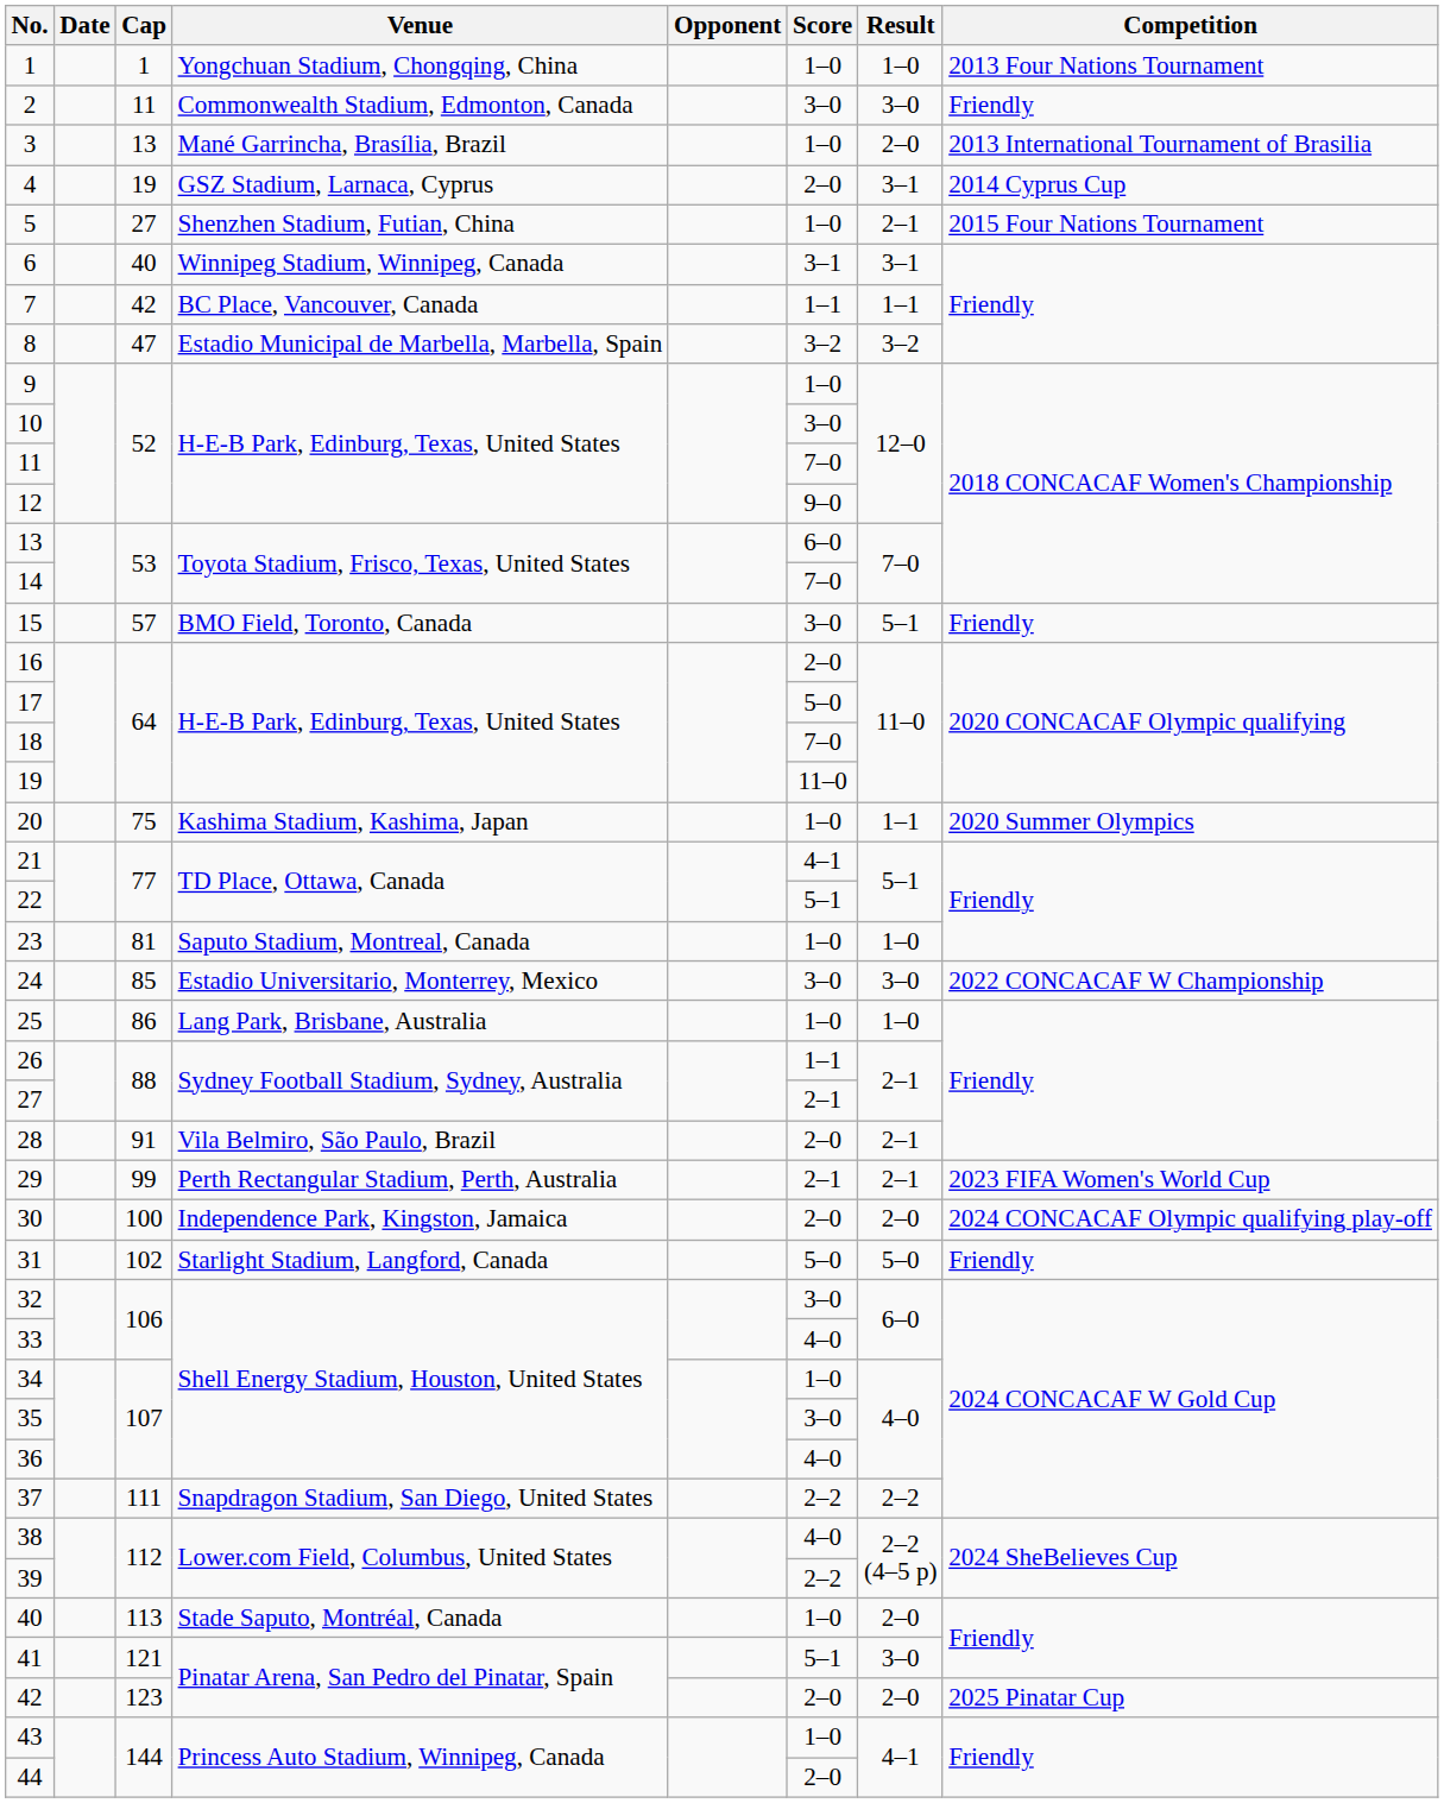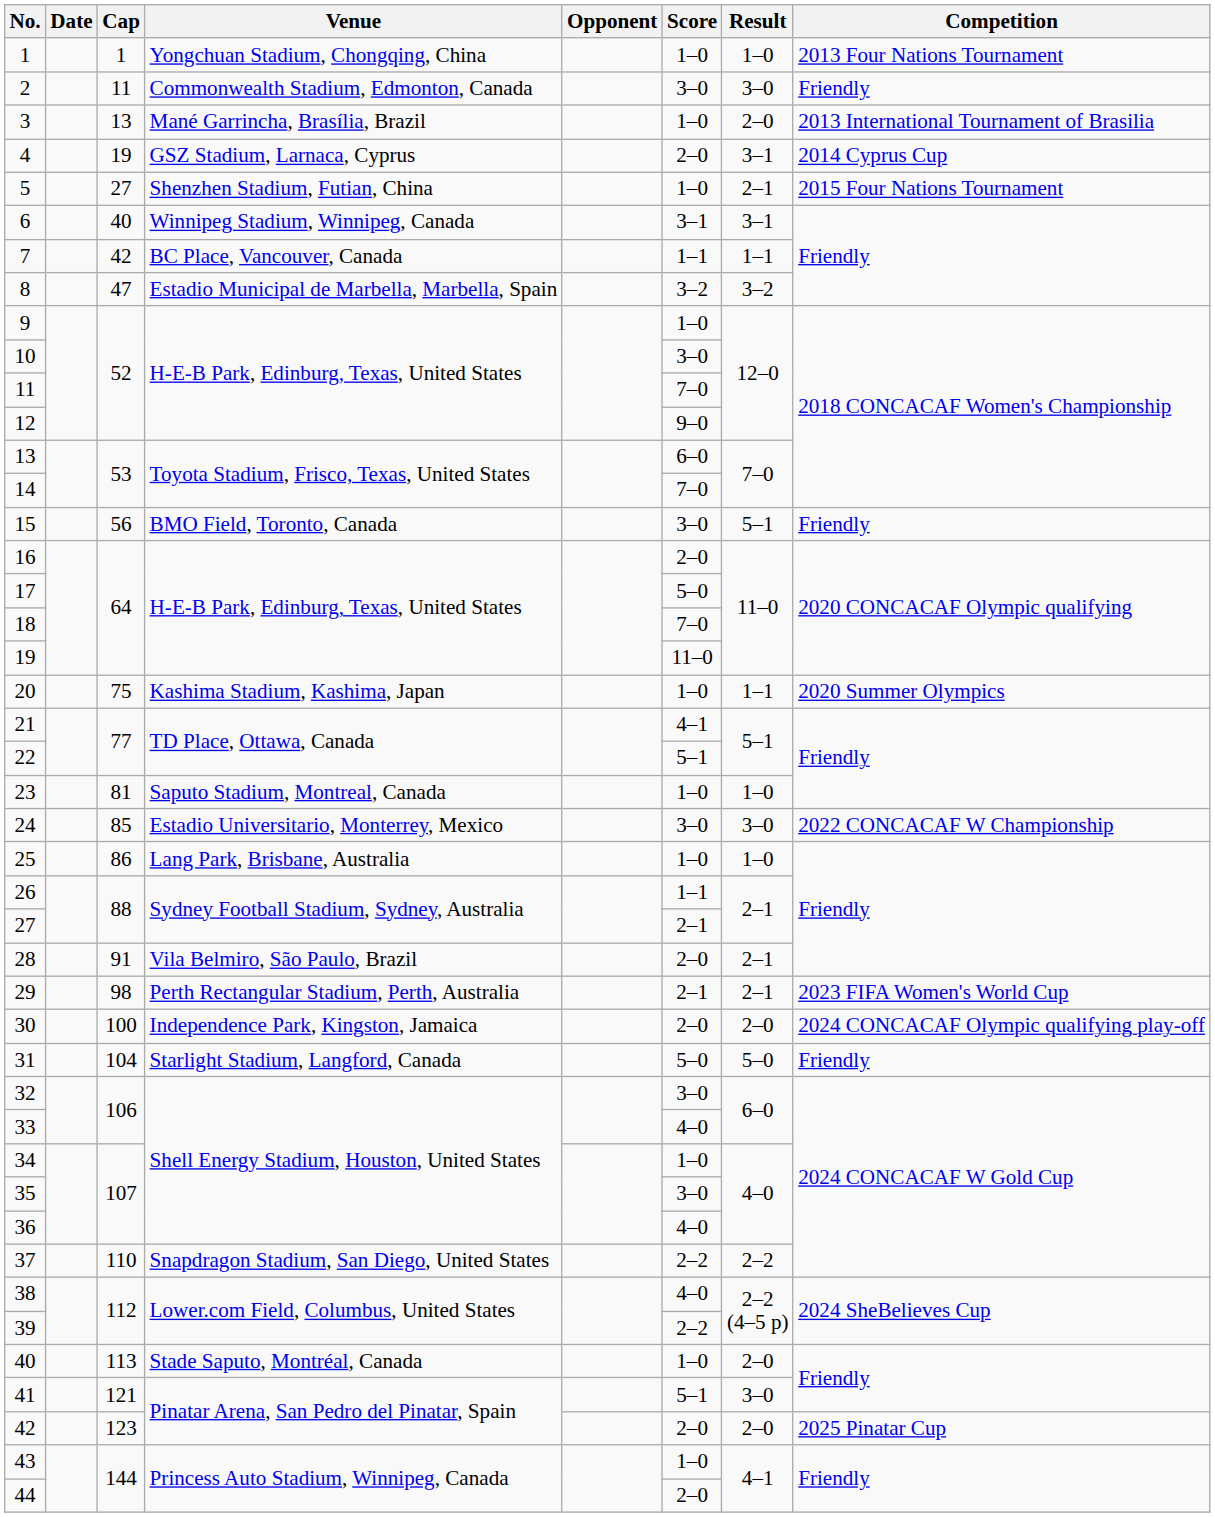15 | Cap: 57 -> 56
29 | Cap: 99 -> 98
31 | Cap: 102 -> 104
37 | Cap: 111 -> 110
